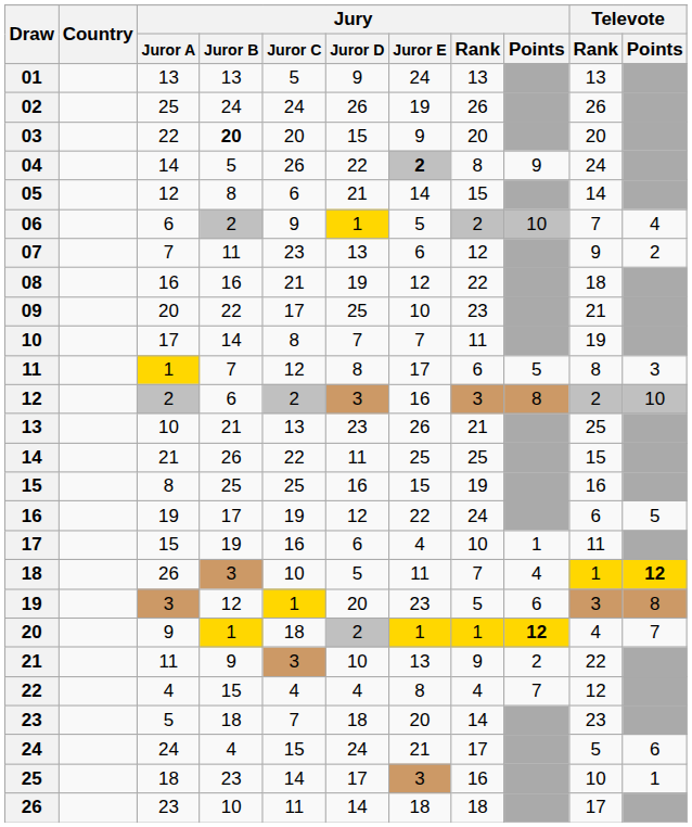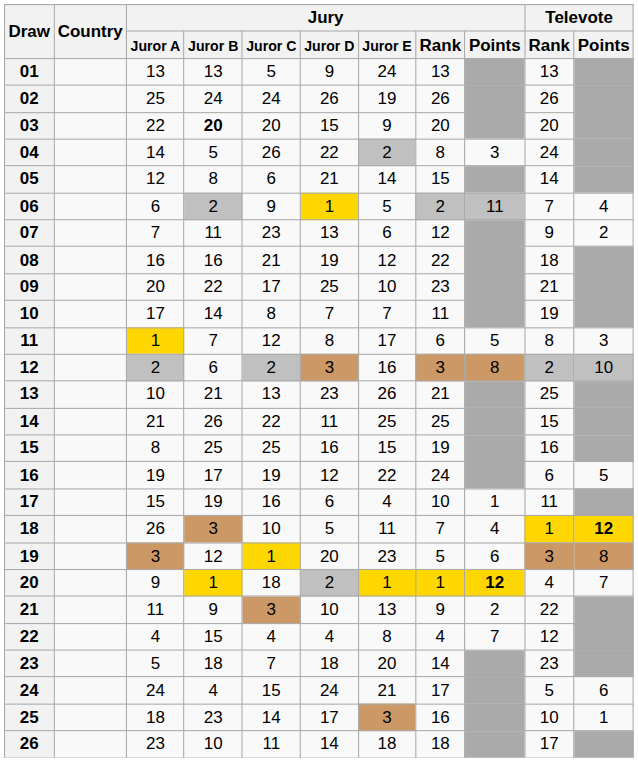04 | Jury / Juror E: bold -> normal
04 | Jury / Points: 9 -> 3
06 | Jury / Points: 10 -> 11
